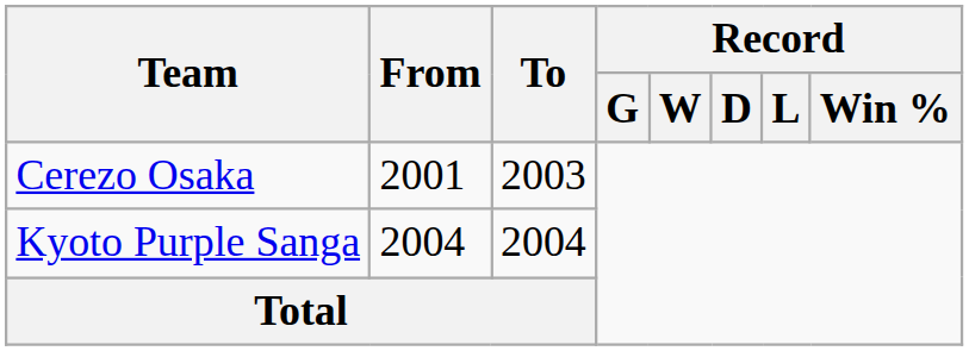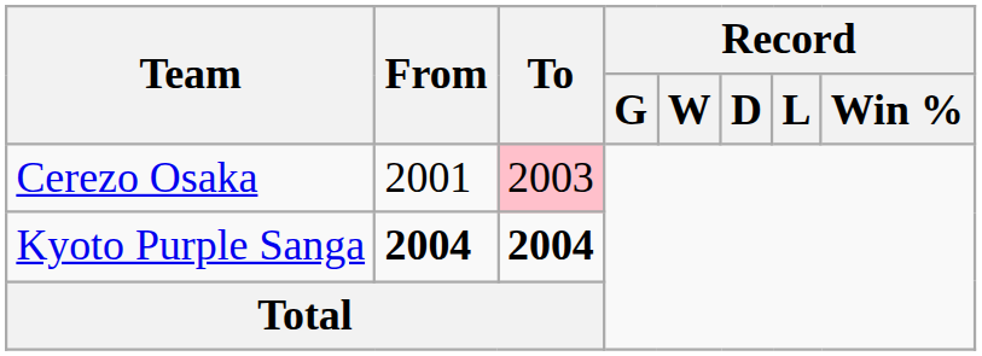Cerezo Osaka | To: no background -> pink background
Kyoto Purple Sanga | From: normal -> bold
Kyoto Purple Sanga | To: normal -> bold
